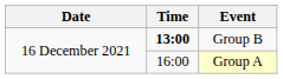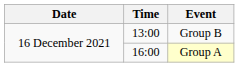Group B | Time: bold -> normal
